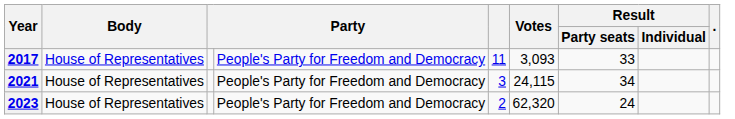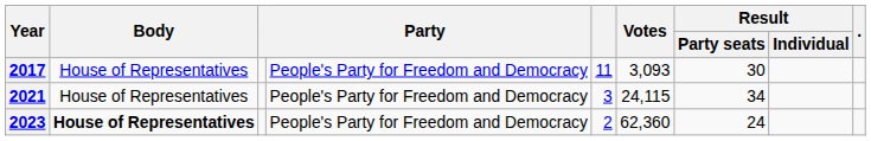2017 | Result / Party seats: 33 -> 30
2023 | Body: normal -> bold
2023 | Votes: 62,320 -> 62,360
